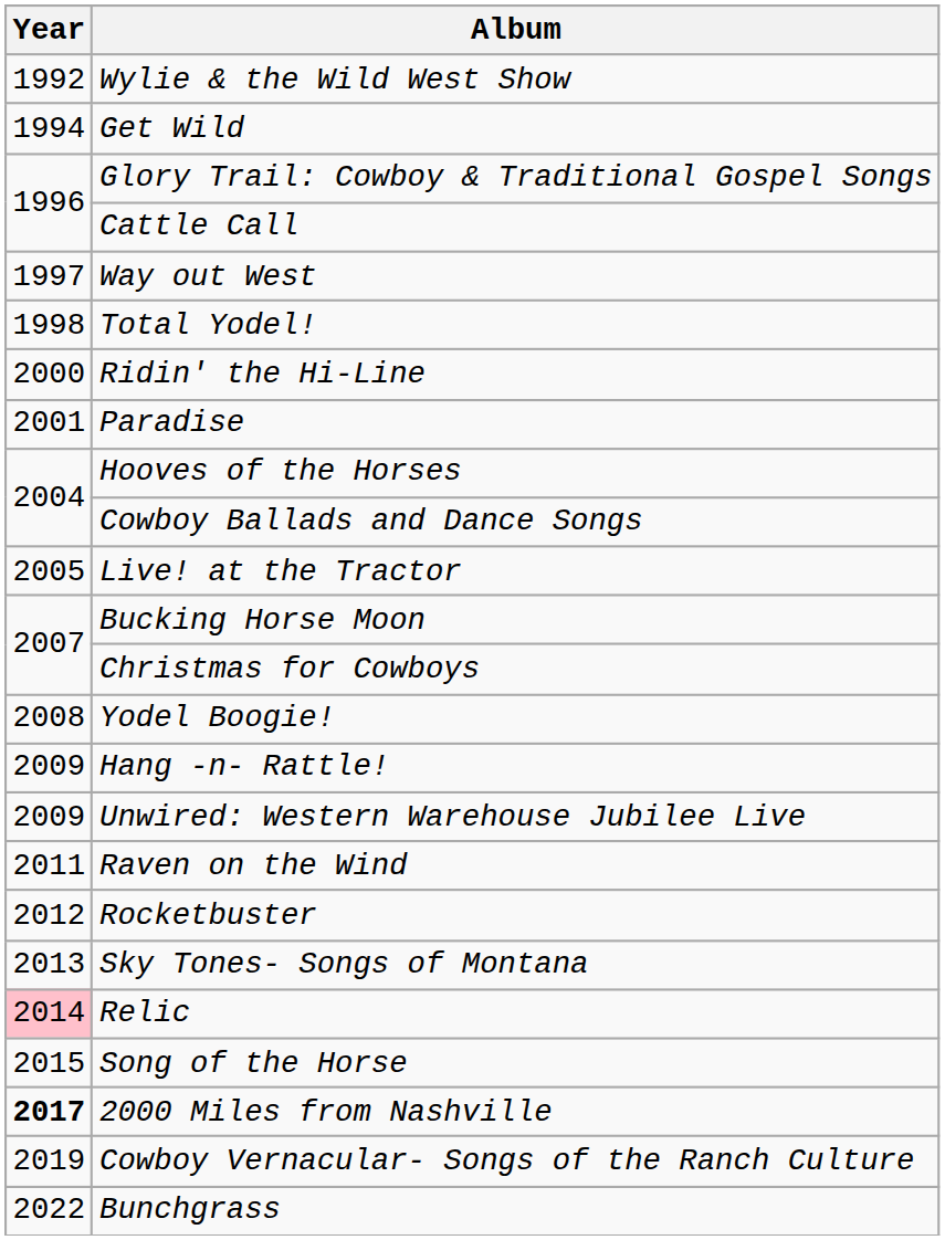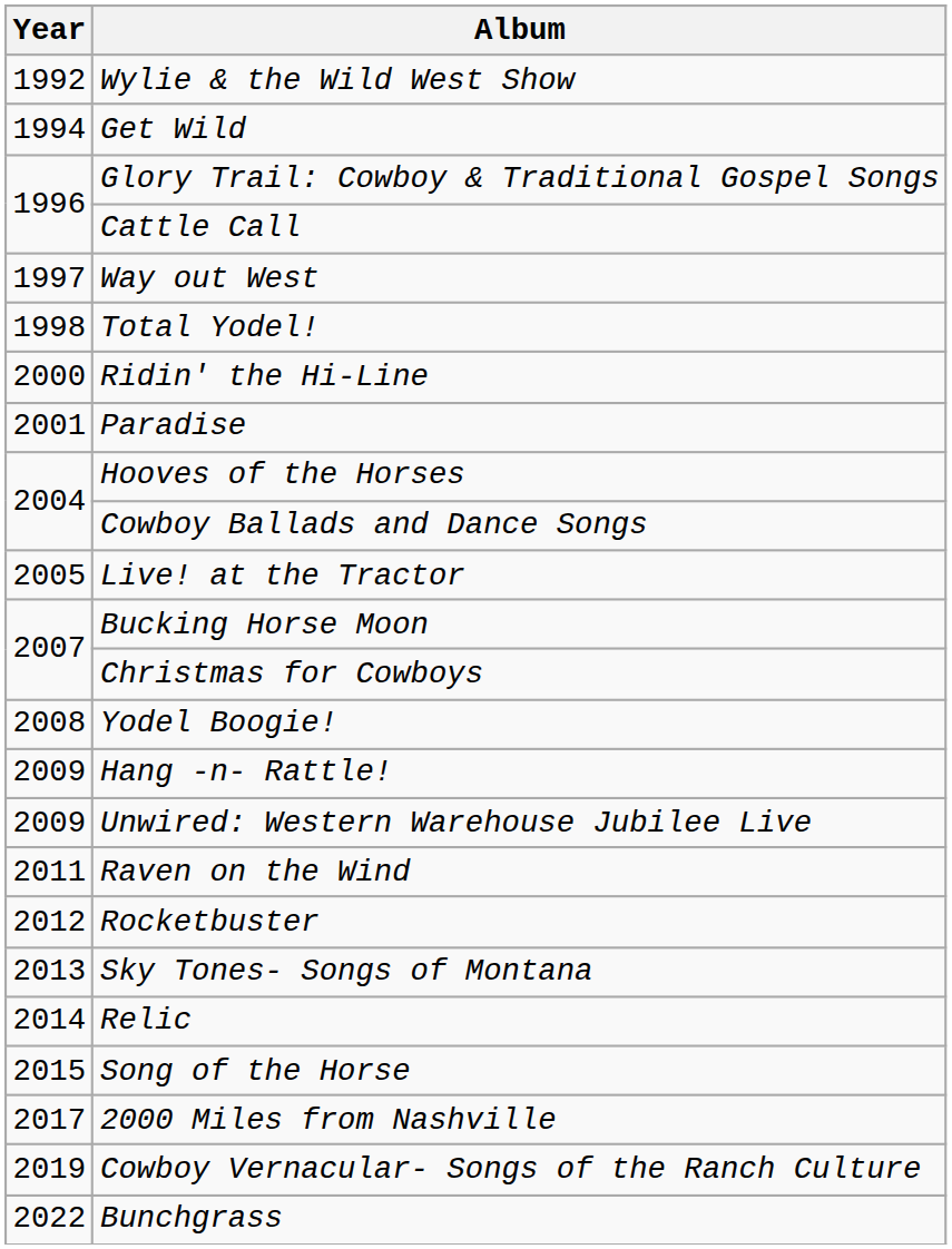Relic | Year: pink background -> no background
2000 Miles from Nashville | Year: bold -> normal
